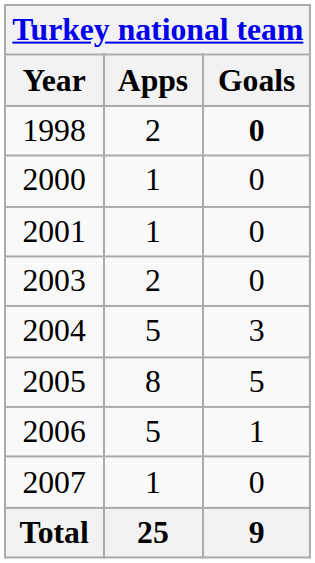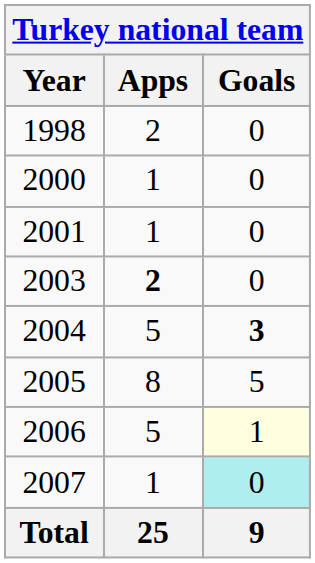1998 | Goals: bold -> normal
2003 | Apps: normal -> bold
2004 | Goals: normal -> bold
2006 | Goals: no background -> lightyellow background
2007 | Goals: no background -> paleturquoise background
